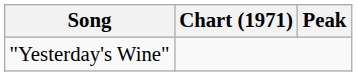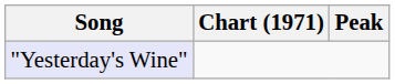"Yesterday's Wine" | Song: no background -> lavender background
